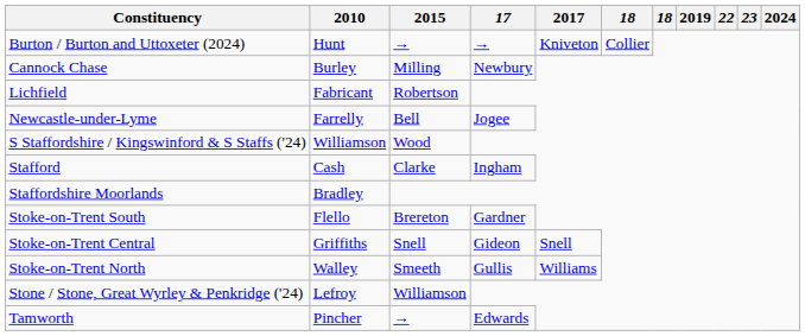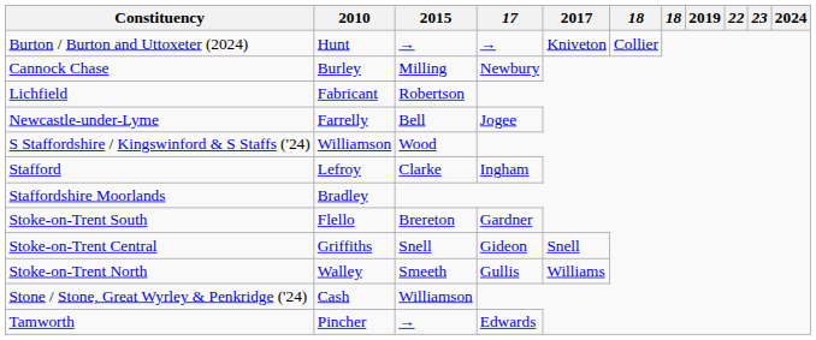Stafford | 2010: Cash -> Lefroy
Stone / Stone, Great Wyrley & Penkridge ('24) | 2010: Lefroy -> Cash
